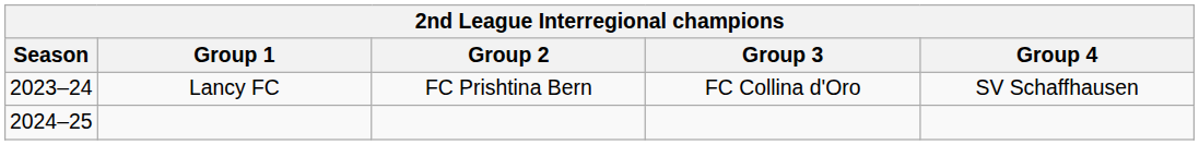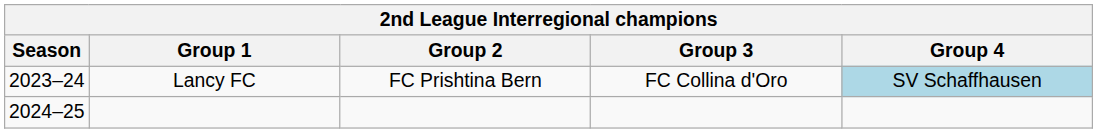Lancy FC | Group 4: no background -> lightblue background
